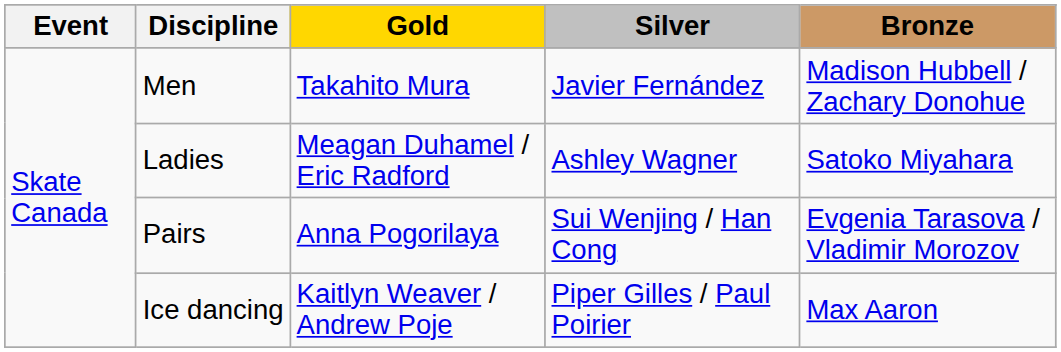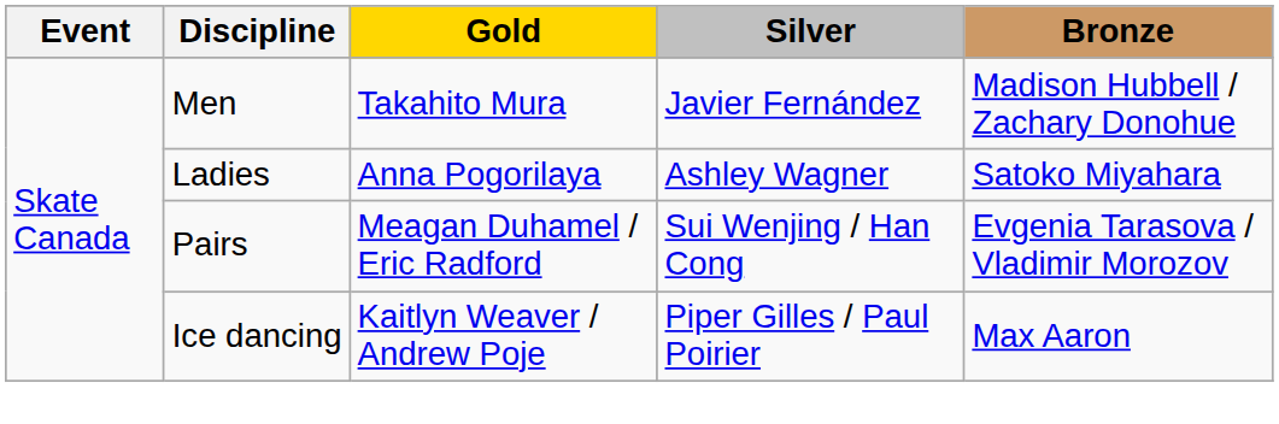Ladies | Gold: Meagan Duhamel / Eric Radford -> Anna Pogorilaya
Pairs | Gold: Anna Pogorilaya -> Meagan Duhamel / Eric Radford
